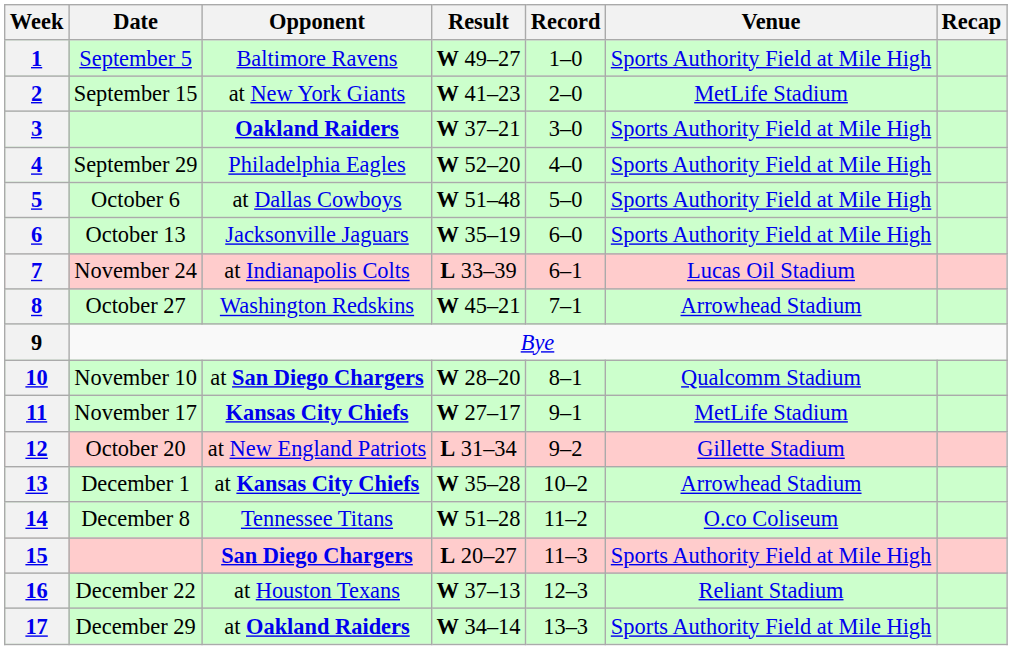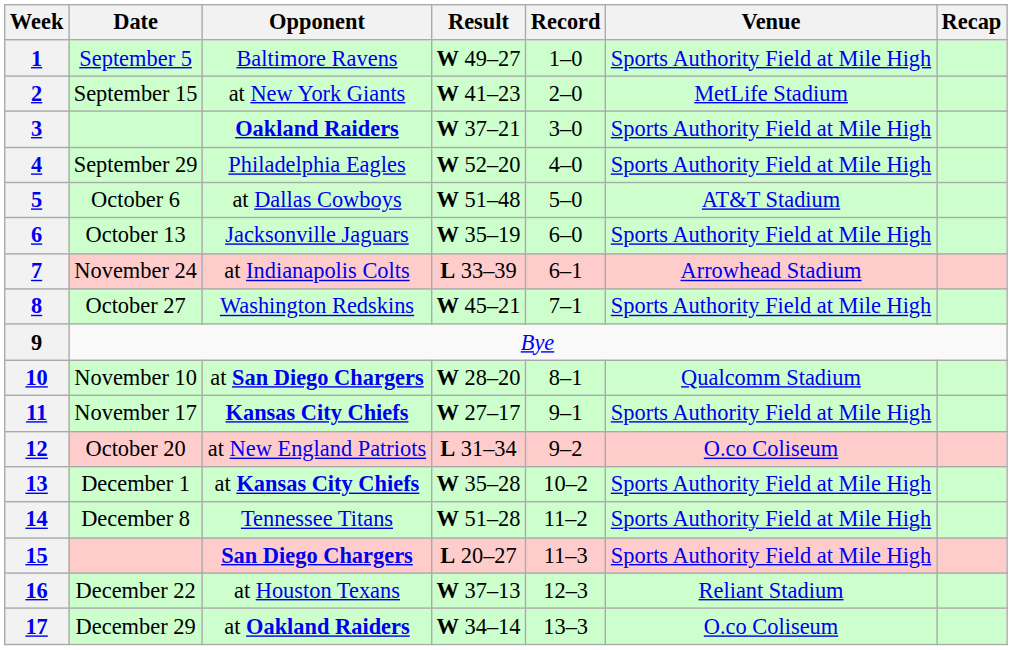5 | Venue: Sports Authority Field at Mile High -> AT&T Stadium
7 | Venue: Lucas Oil Stadium -> Arrowhead Stadium
8 | Venue: Arrowhead Stadium -> Sports Authority Field at Mile High
11 | Venue: MetLife Stadium -> Sports Authority Field at Mile High
12 | Venue: Gillette Stadium -> O.co Coliseum
13 | Venue: Arrowhead Stadium -> Sports Authority Field at Mile High
14 | Venue: O.co Coliseum -> Sports Authority Field at Mile High
17 | Venue: Sports Authority Field at Mile High -> O.co Coliseum
